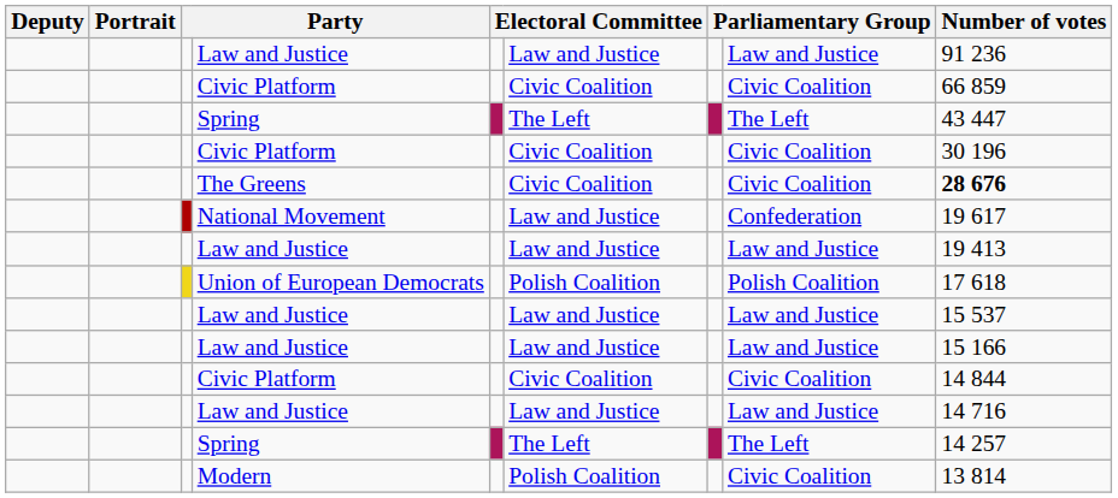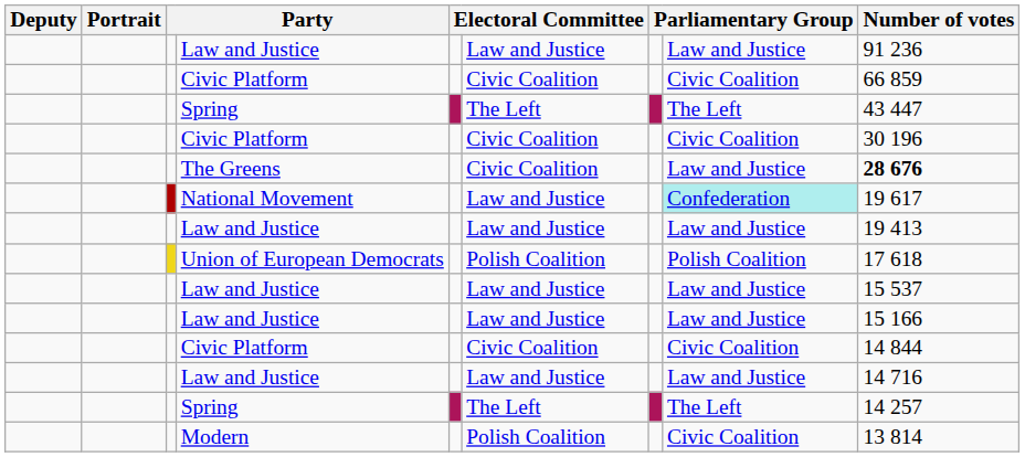The Greens | column 8: Civic Coalition -> Law and Justice
National Movement | column 8: no background -> paleturquoise background
